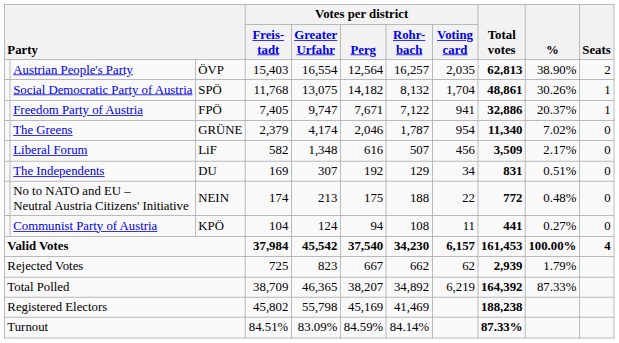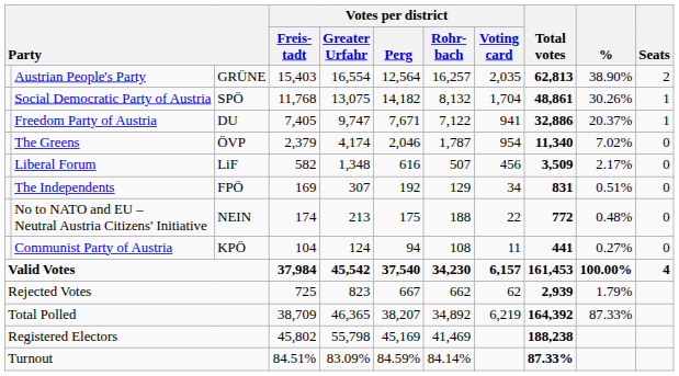Austrian People's Party | column 3: ÖVP -> GRÜNE
Freedom Party of Austria | column 3: FPÖ -> DU
The Greens | column 3: GRÜNE -> ÖVP
The Independents | column 3: DU -> FPÖ
